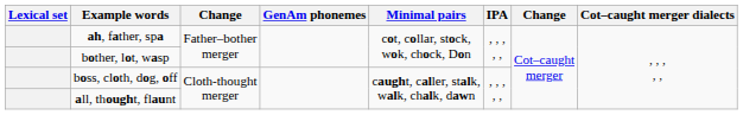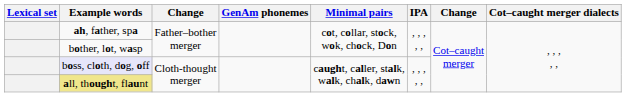boss, cloth, dog, off | Example words: no background -> lavender background
all, thought, flaunt | Example words: no background -> khaki background
